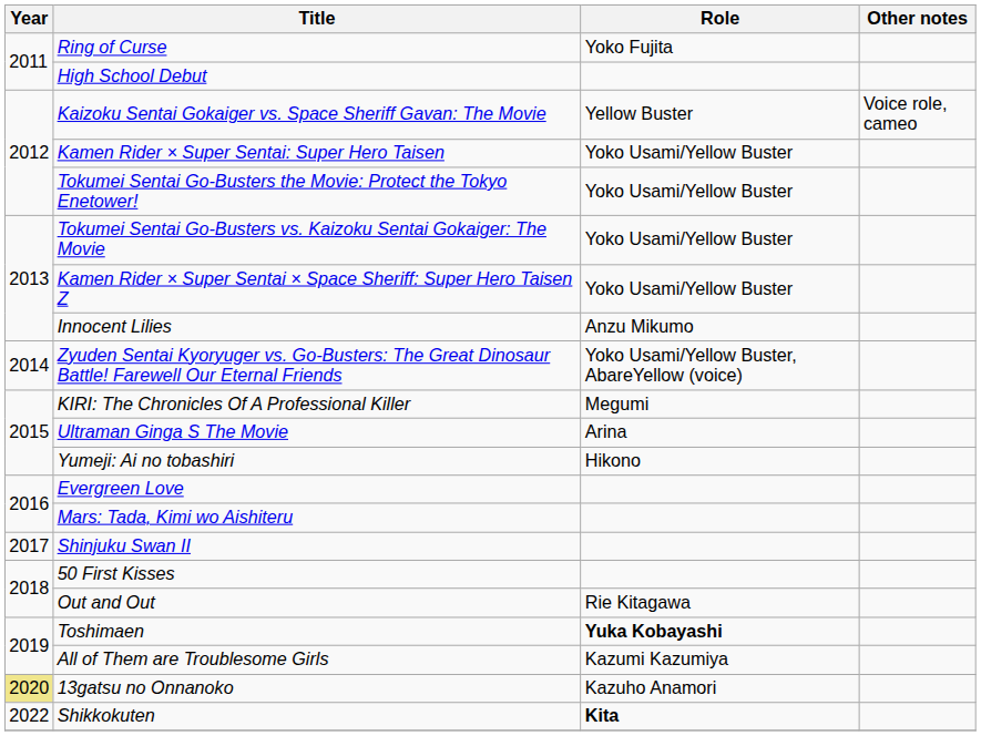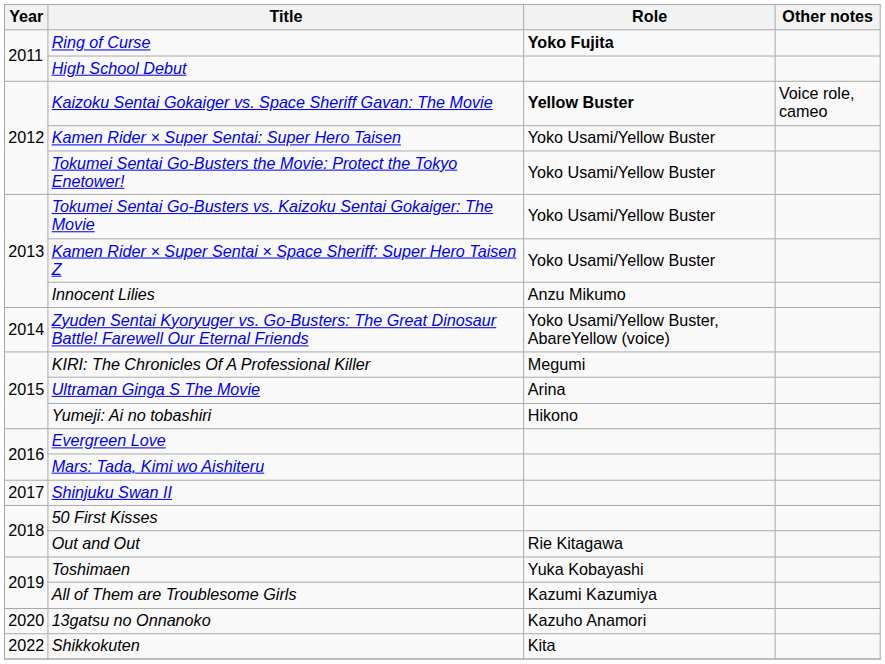Ring of Curse | Role: normal -> bold
Kaizoku Sentai Gokaiger vs. Space Sheriff Gavan: The Movie | Role: normal -> bold
Toshimaen | Role: bold -> normal
13gatsu no Onnanoko | Year: khaki background -> no background
Shikkokuten | Role: bold -> normal
